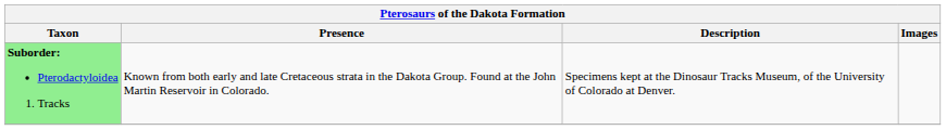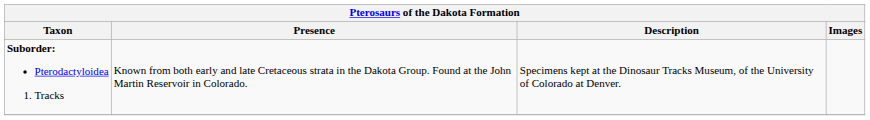Suborder: Pterodactyloidea Tracks | Taxon: lightgreen background -> no background
